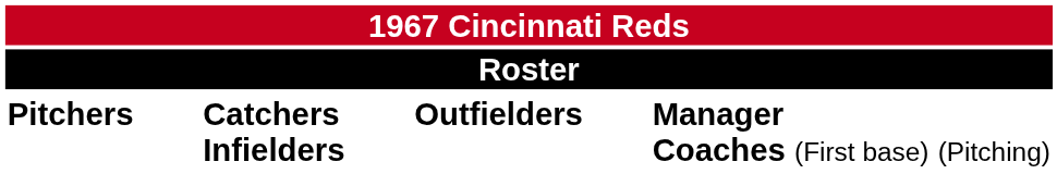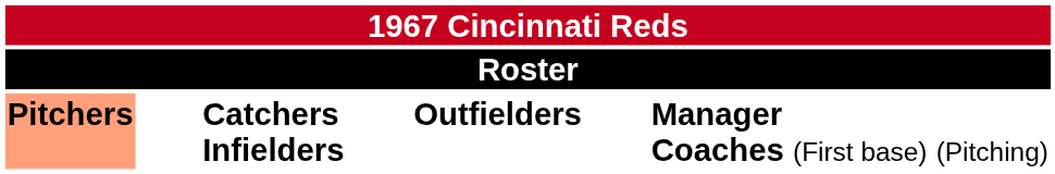Pitchers | column 1: no background -> lightsalmon background
